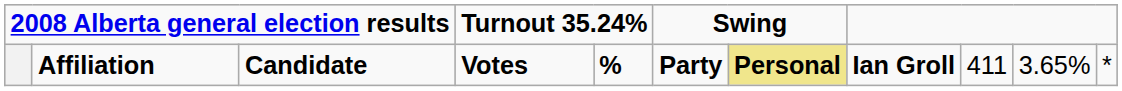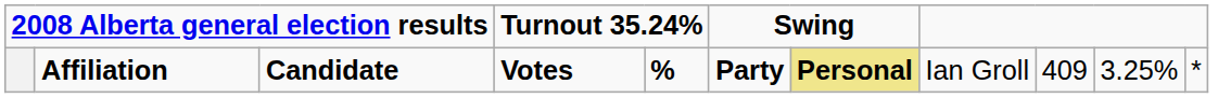Affiliation | column 8: bold -> normal
Affiliation | column 9: 411 -> 409
Affiliation | column 10: 3.65% -> 3.25%
